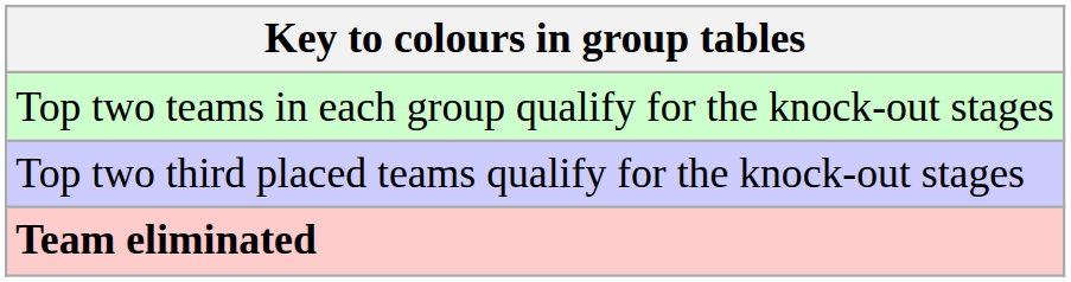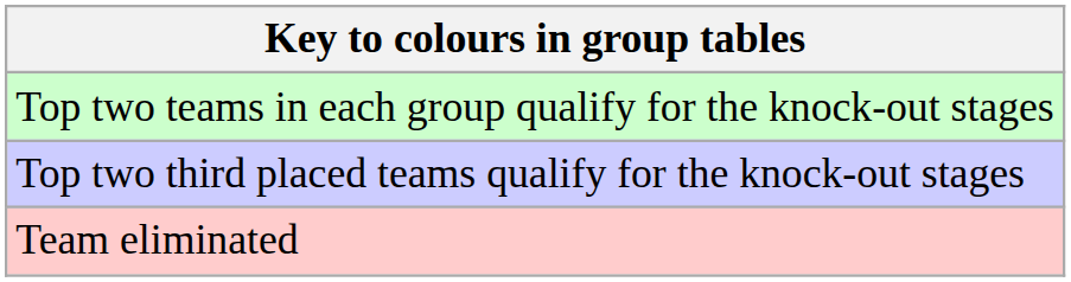row 4 | column 1: bold -> normal
